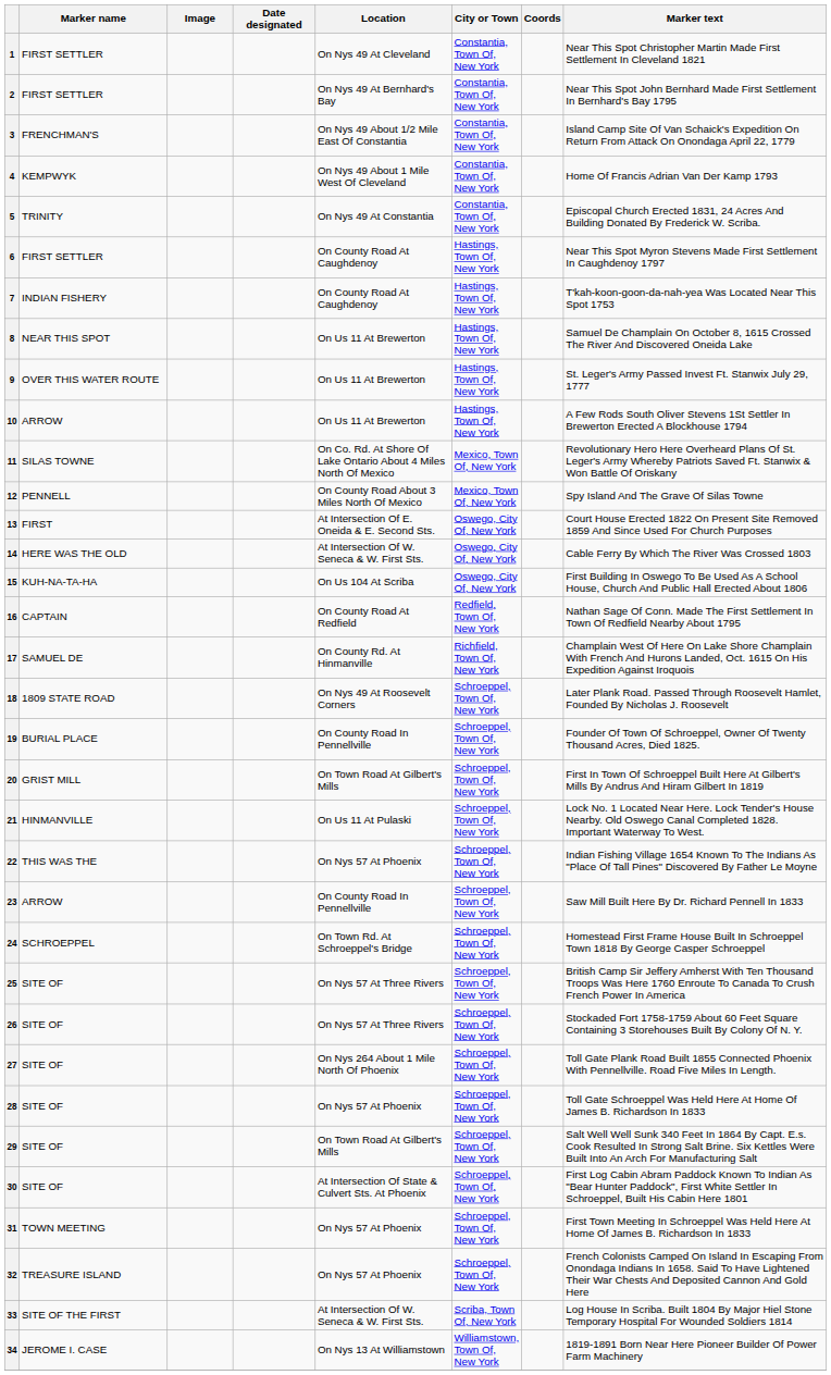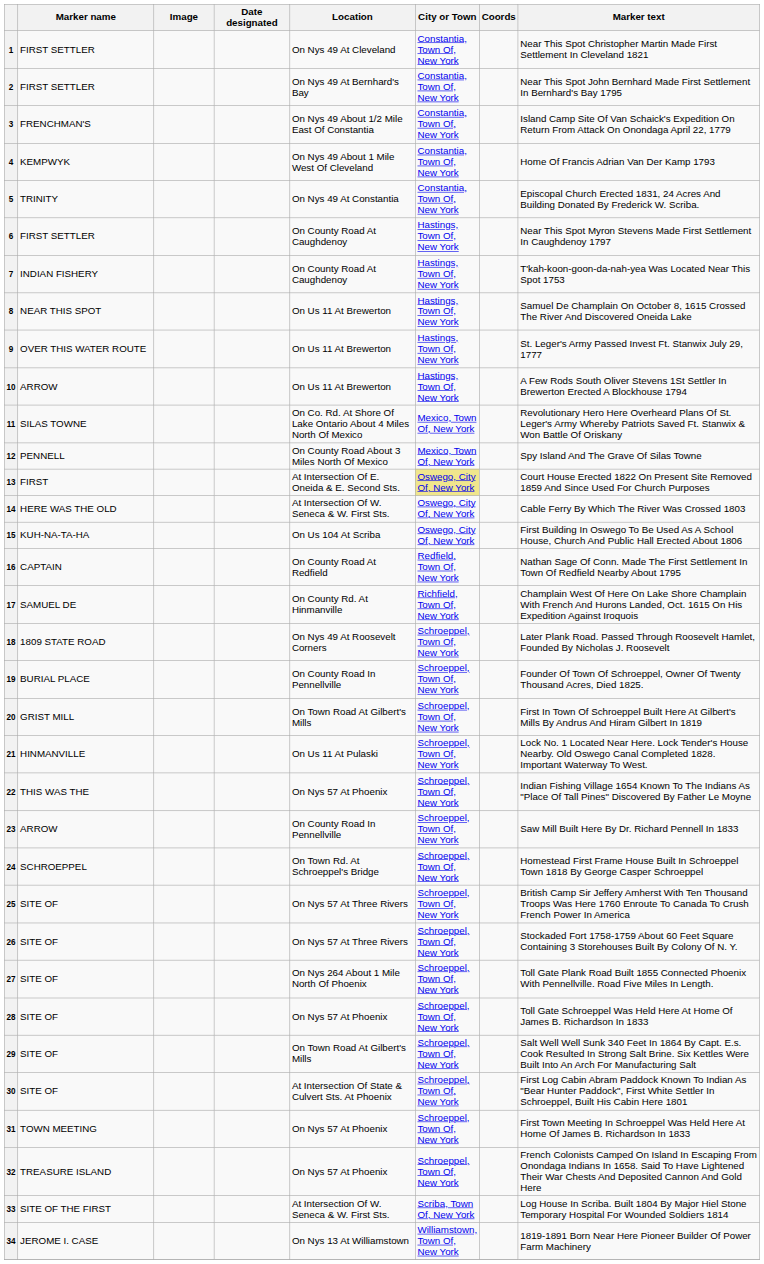13 | City or Town: no background -> khaki background
